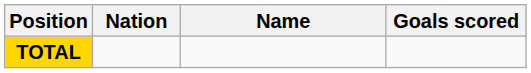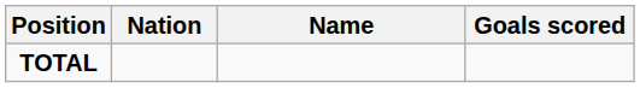row 2 | Position: gold background -> no background
